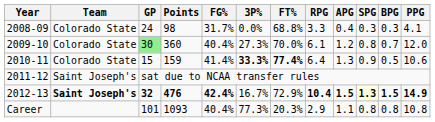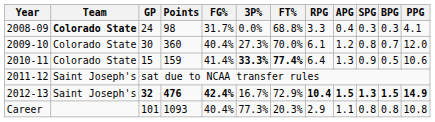2008-09 | Team: normal -> bold
2009-10 | GP: lightgreen background -> no background
2012-13 | Team: bold -> normal
2012-13 | SPG: lightyellow background -> no background
